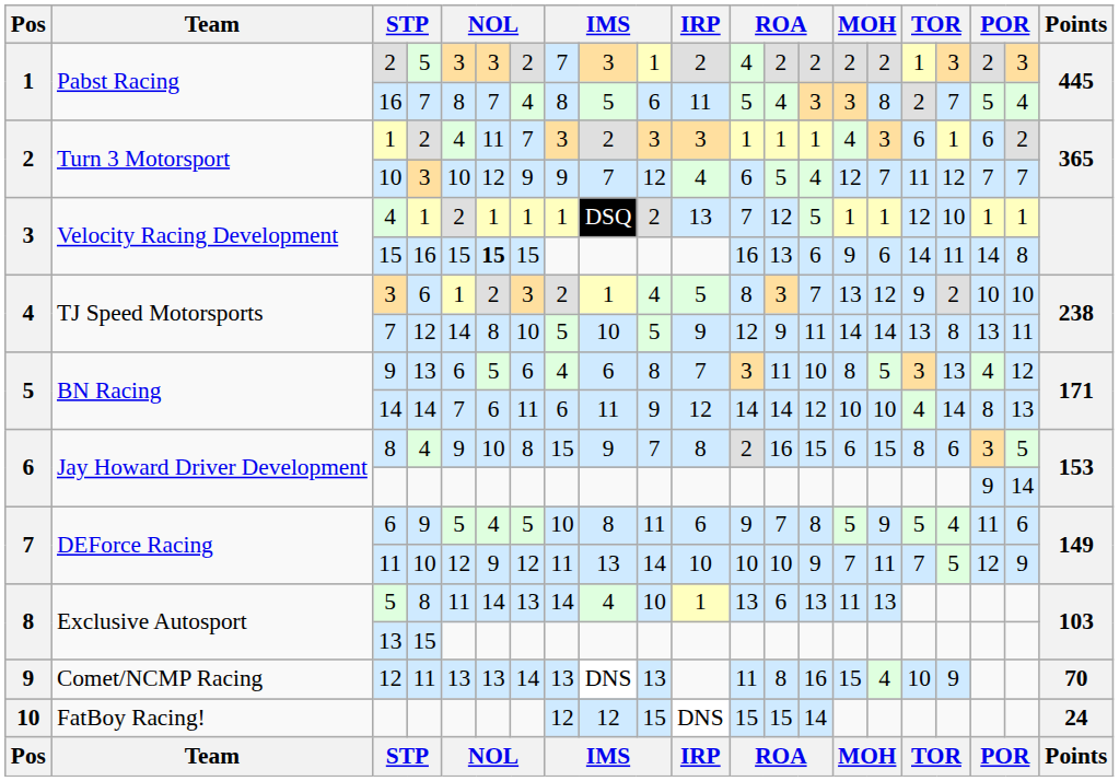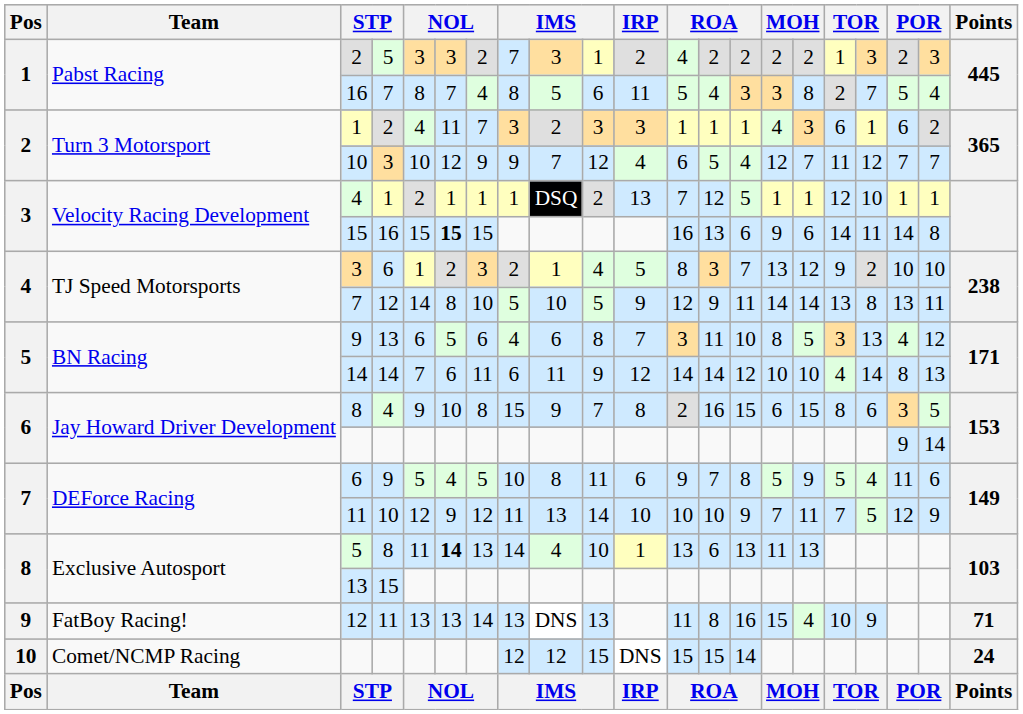row 16 | column 6: normal -> bold
row 18 | Team: Comet/NCMP Racing -> FatBoy Racing!
row 18 | Points: 70 -> 71
row 19 | Team: FatBoy Racing! -> Comet/NCMP Racing
